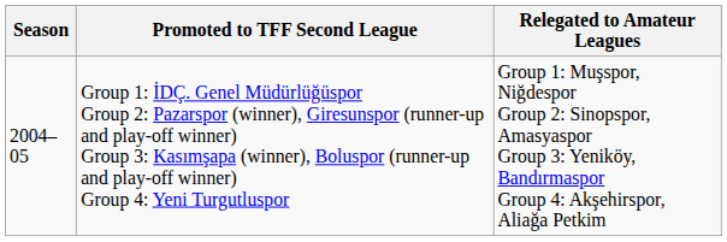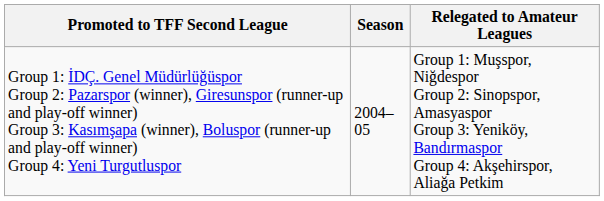columns swapped: Season <-> Promoted to TFF Second League
